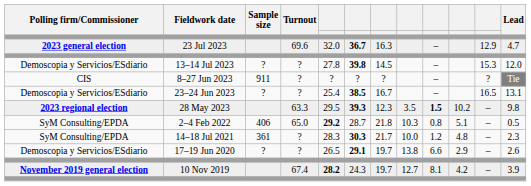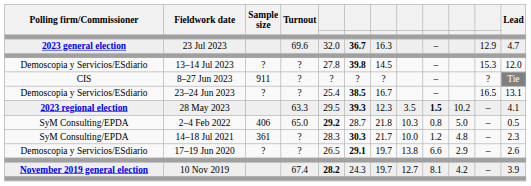28 May 2023 | Lead: 9.8 -> 4.1
2–4 Feb 2022 | column 10: 5.1 -> 5.0
